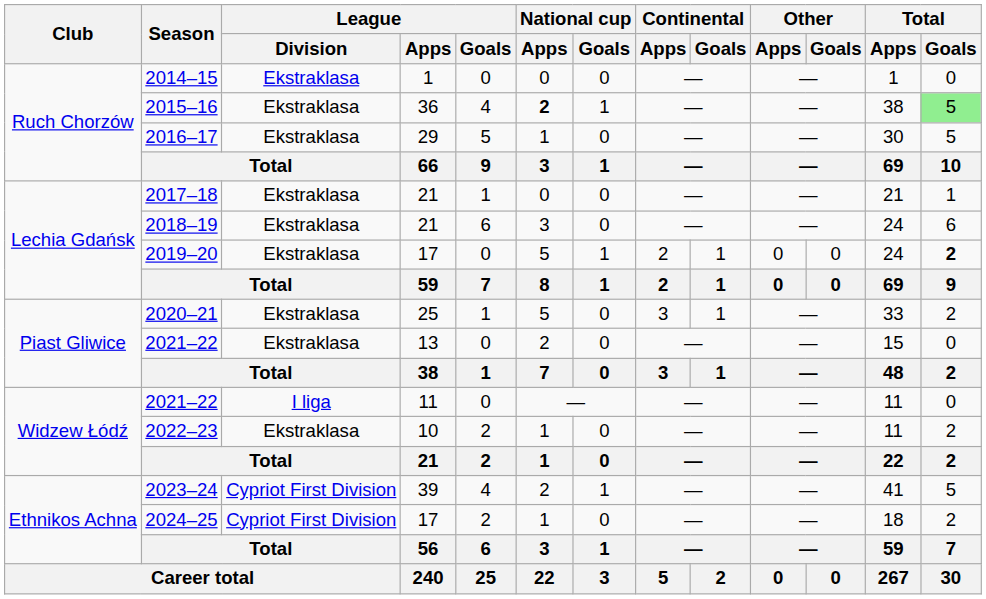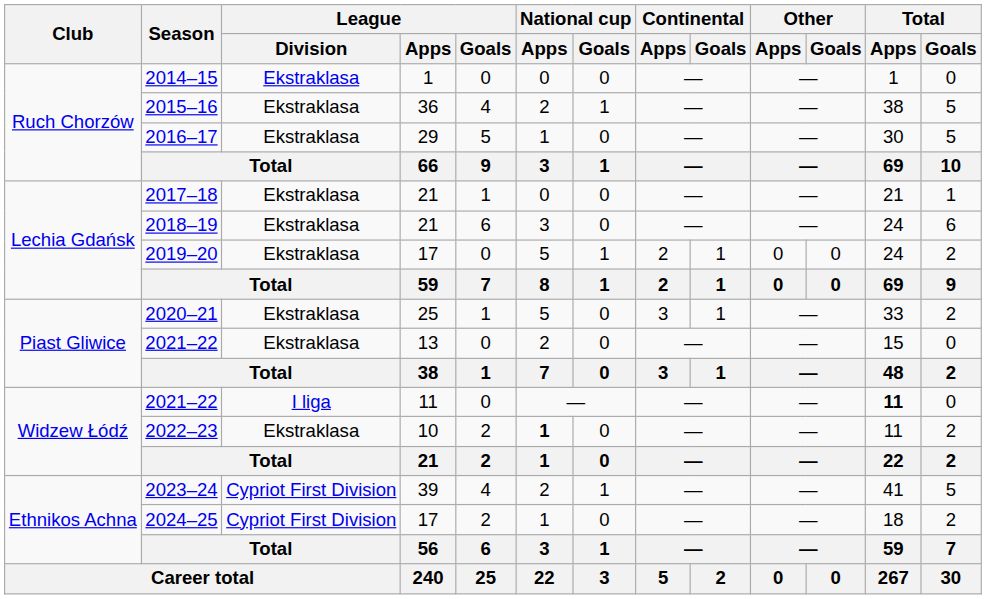2015–16 | National cup / Apps: bold -> normal
2015–16 | Total / Goals: lightgreen background -> no background
2019–20 | Total / Goals: bold -> normal
2021–22 / 11 | Total / Apps: normal -> bold
2022–23 | National cup / Apps: normal -> bold
